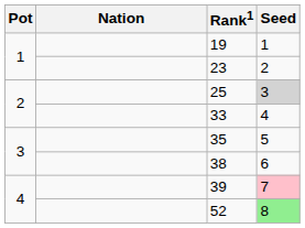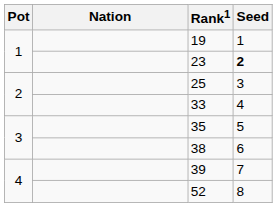23 | Seed: normal -> bold
25 | Seed: lightgrey background -> no background
39 | Seed: pink background -> no background
52 | Seed: lightgreen background -> no background
